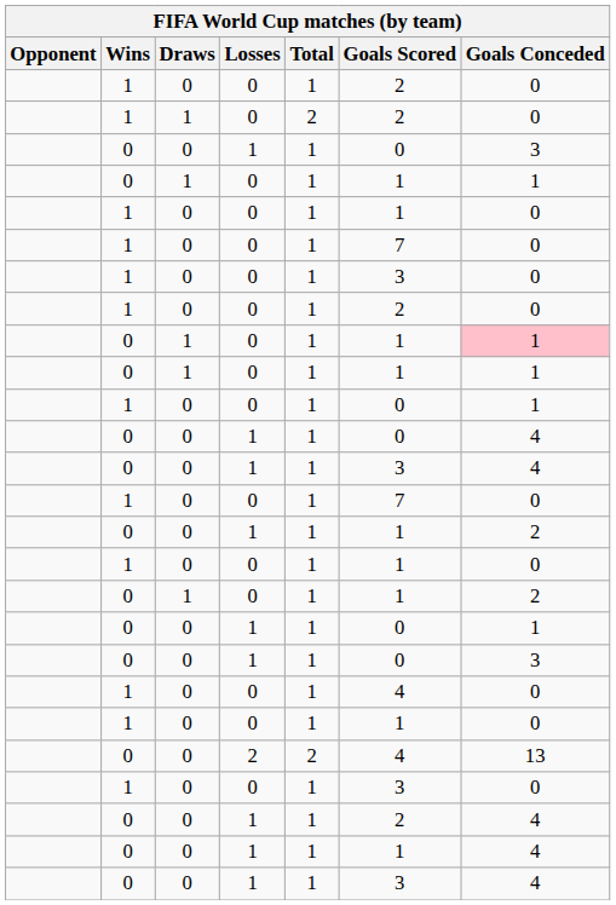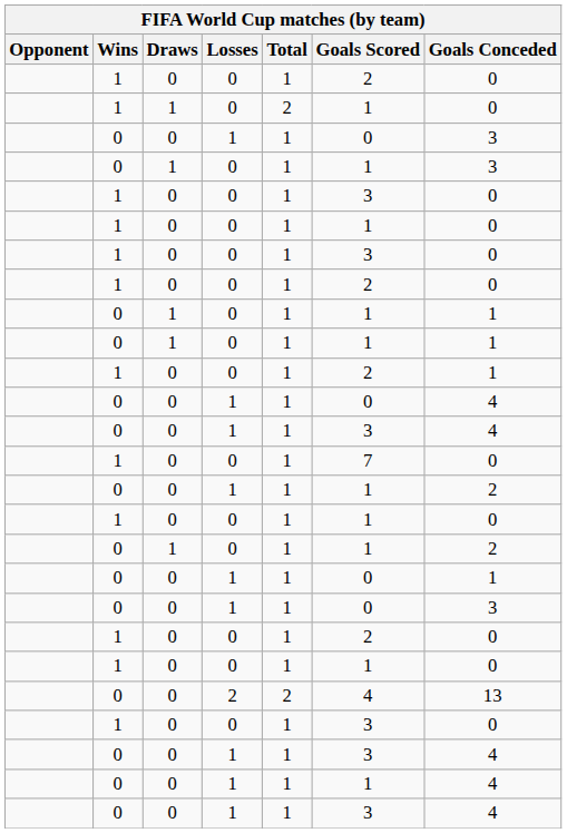row 4 | Goals Scored: 2 -> 1
row 6 | Goals Conceded: 1 -> 3
row 7 | Goals Scored: 1 -> 3
row 8 | Goals Scored: 7 -> 1
row 11 | Goals Conceded: pink background -> no background
row 13 | Goals Scored: 0 -> 2
row 22 | Goals Scored: 4 -> 2
row 26 | Goals Scored: 2 -> 3
